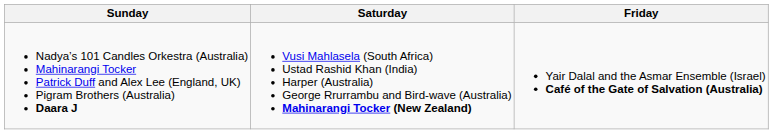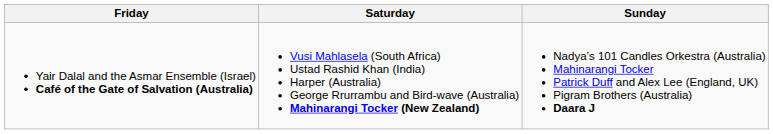columns swapped: Friday <-> Sunday
